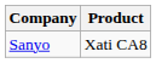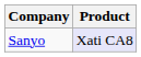Sanyo | Product: no background -> lavender background
